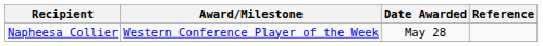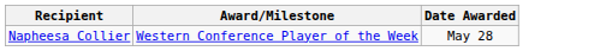- column: Reference
